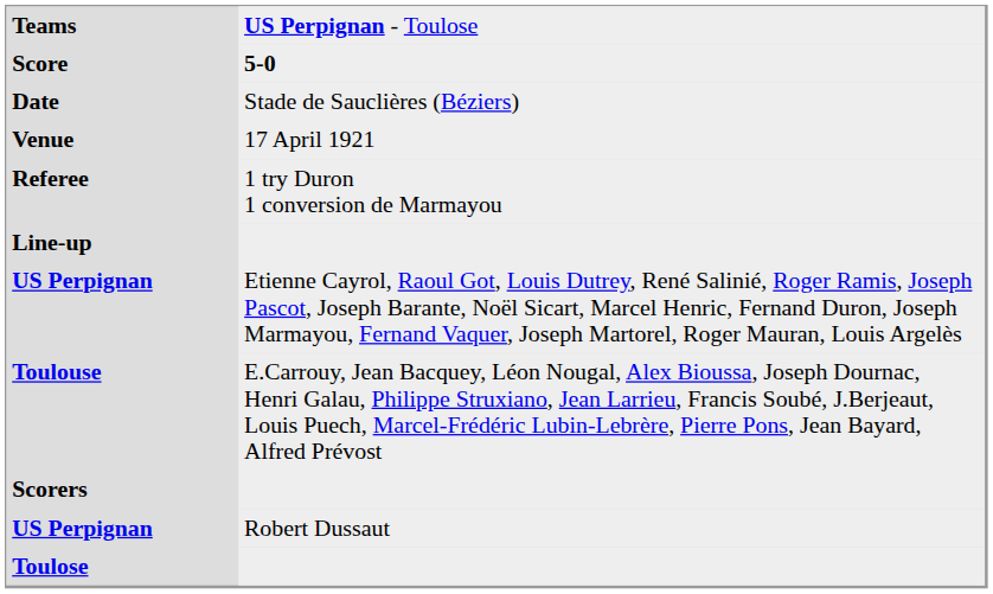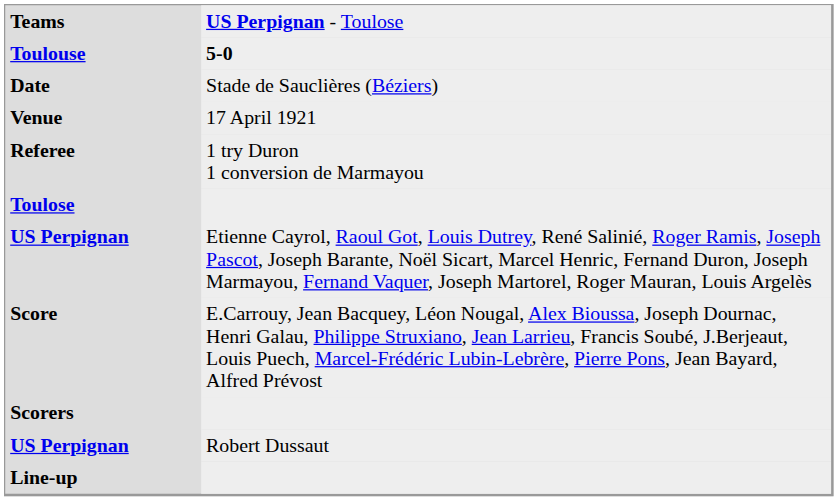row 2 | column 1: Score -> Toulouse
row 6 | column 1: Line-up -> Toulose
row 8 | column 1: Toulouse -> Score
row 11 | column 1: Toulose -> Line-up
